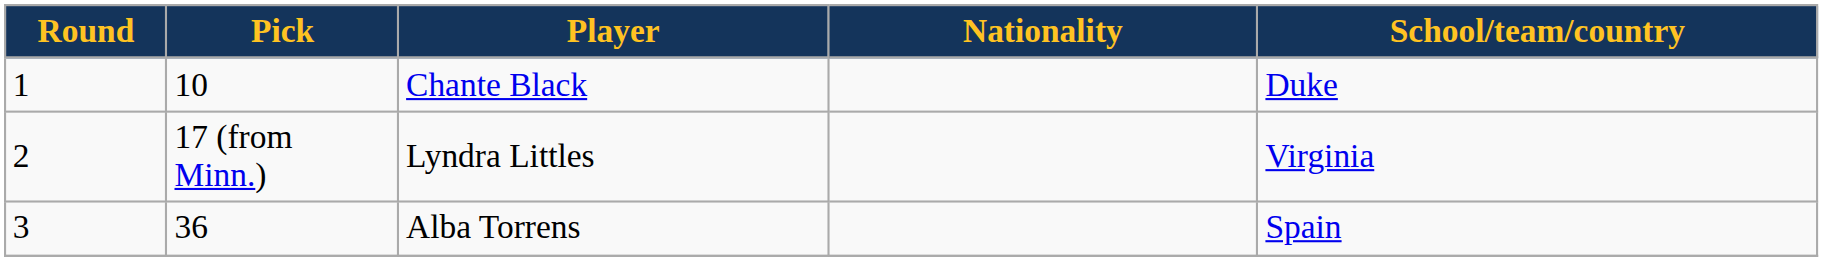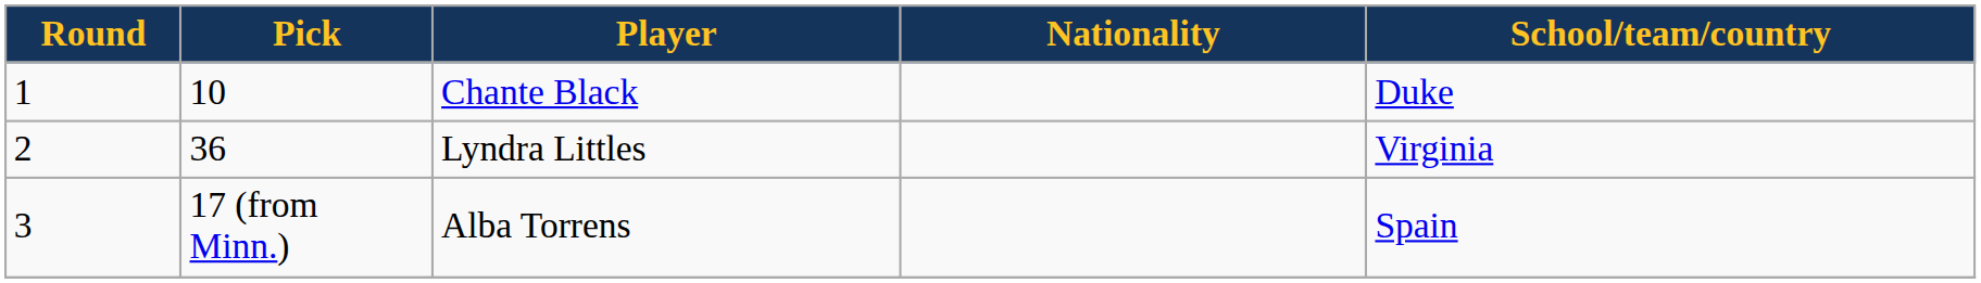Lyndra Littles | Pick: 17 (from Minn.) -> 36
Alba Torrens | Pick: 36 -> 17 (from Minn.)
